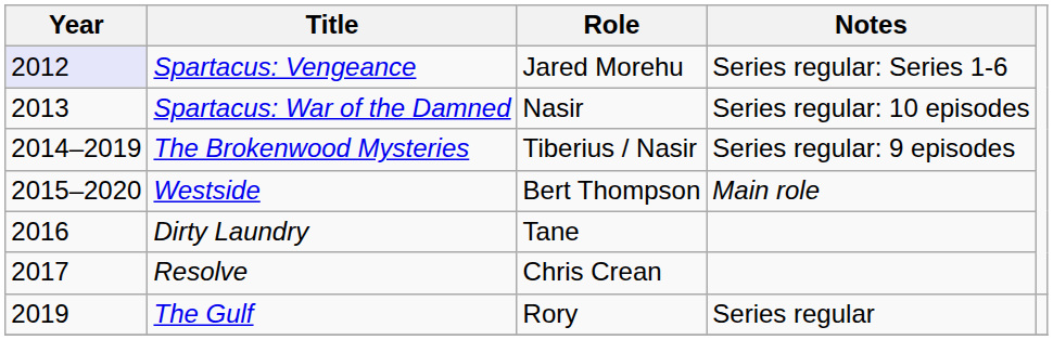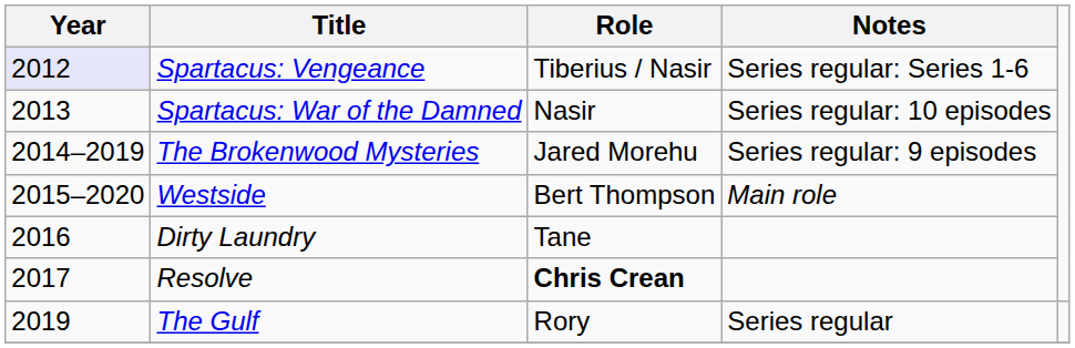Spartacus: Vengeance | Role: Jared Morehu -> Tiberius / Nasir
The Brokenwood Mysteries | Role: Tiberius / Nasir -> Jared Morehu
Resolve | Role: normal -> bold
